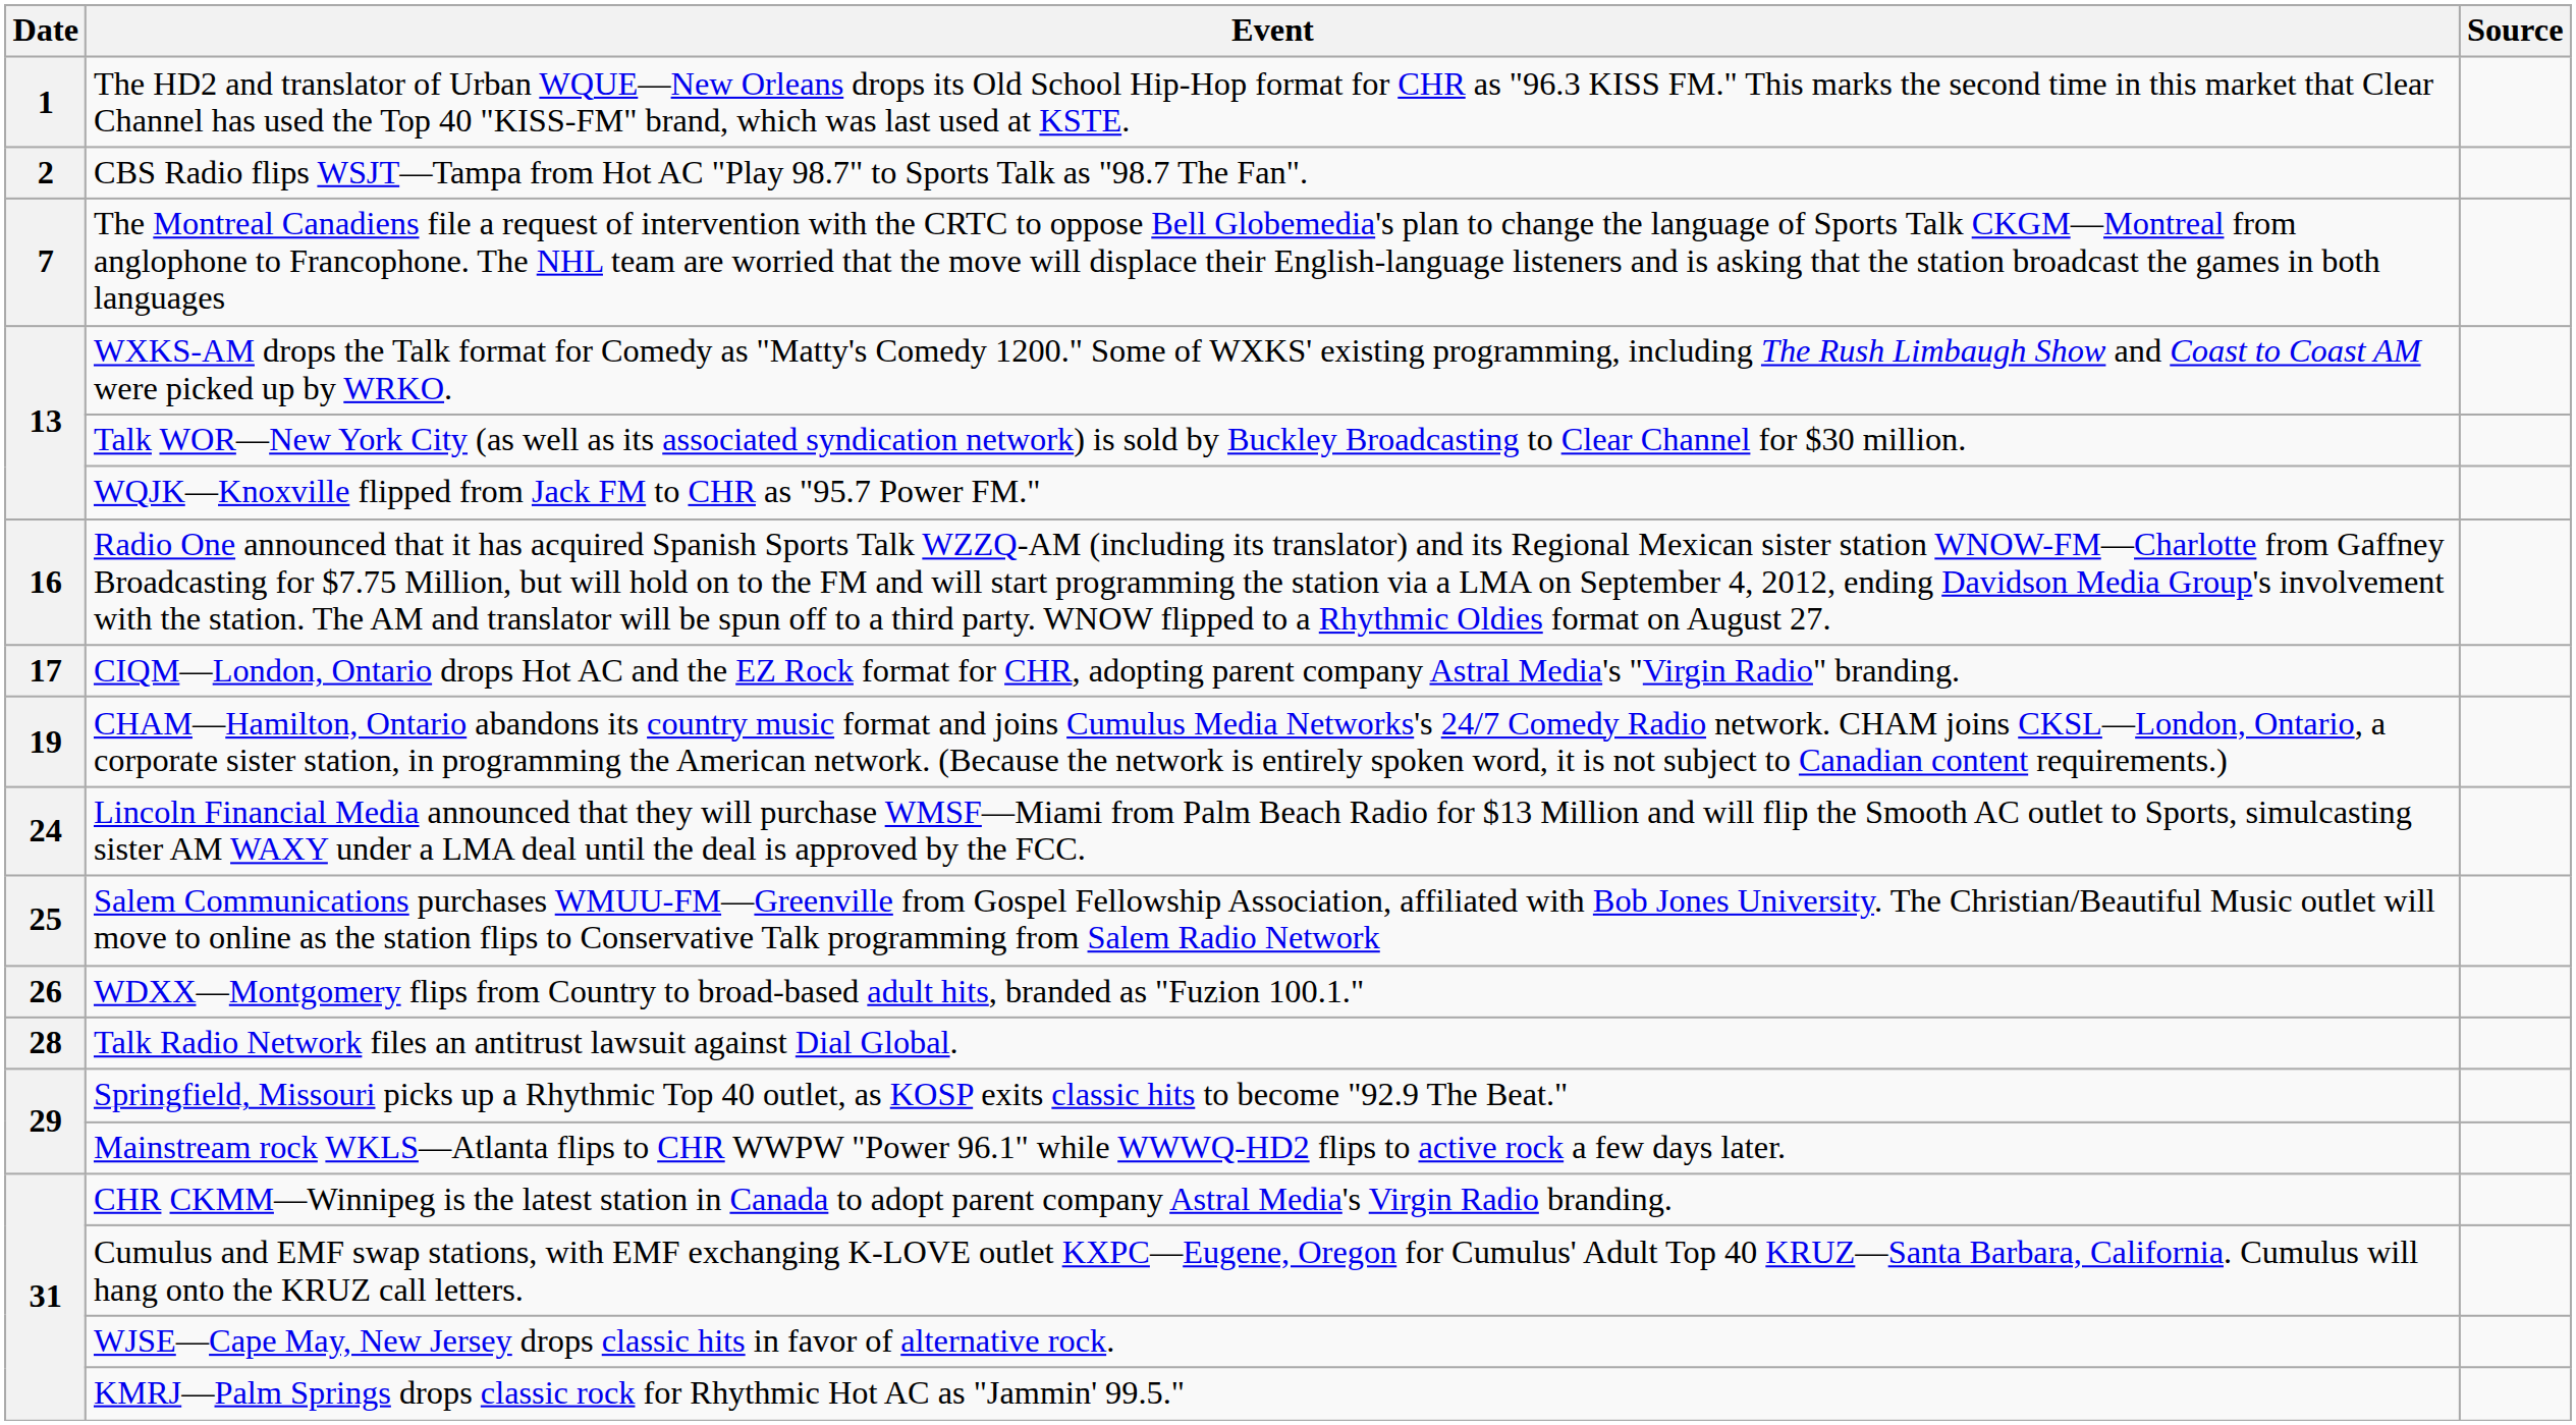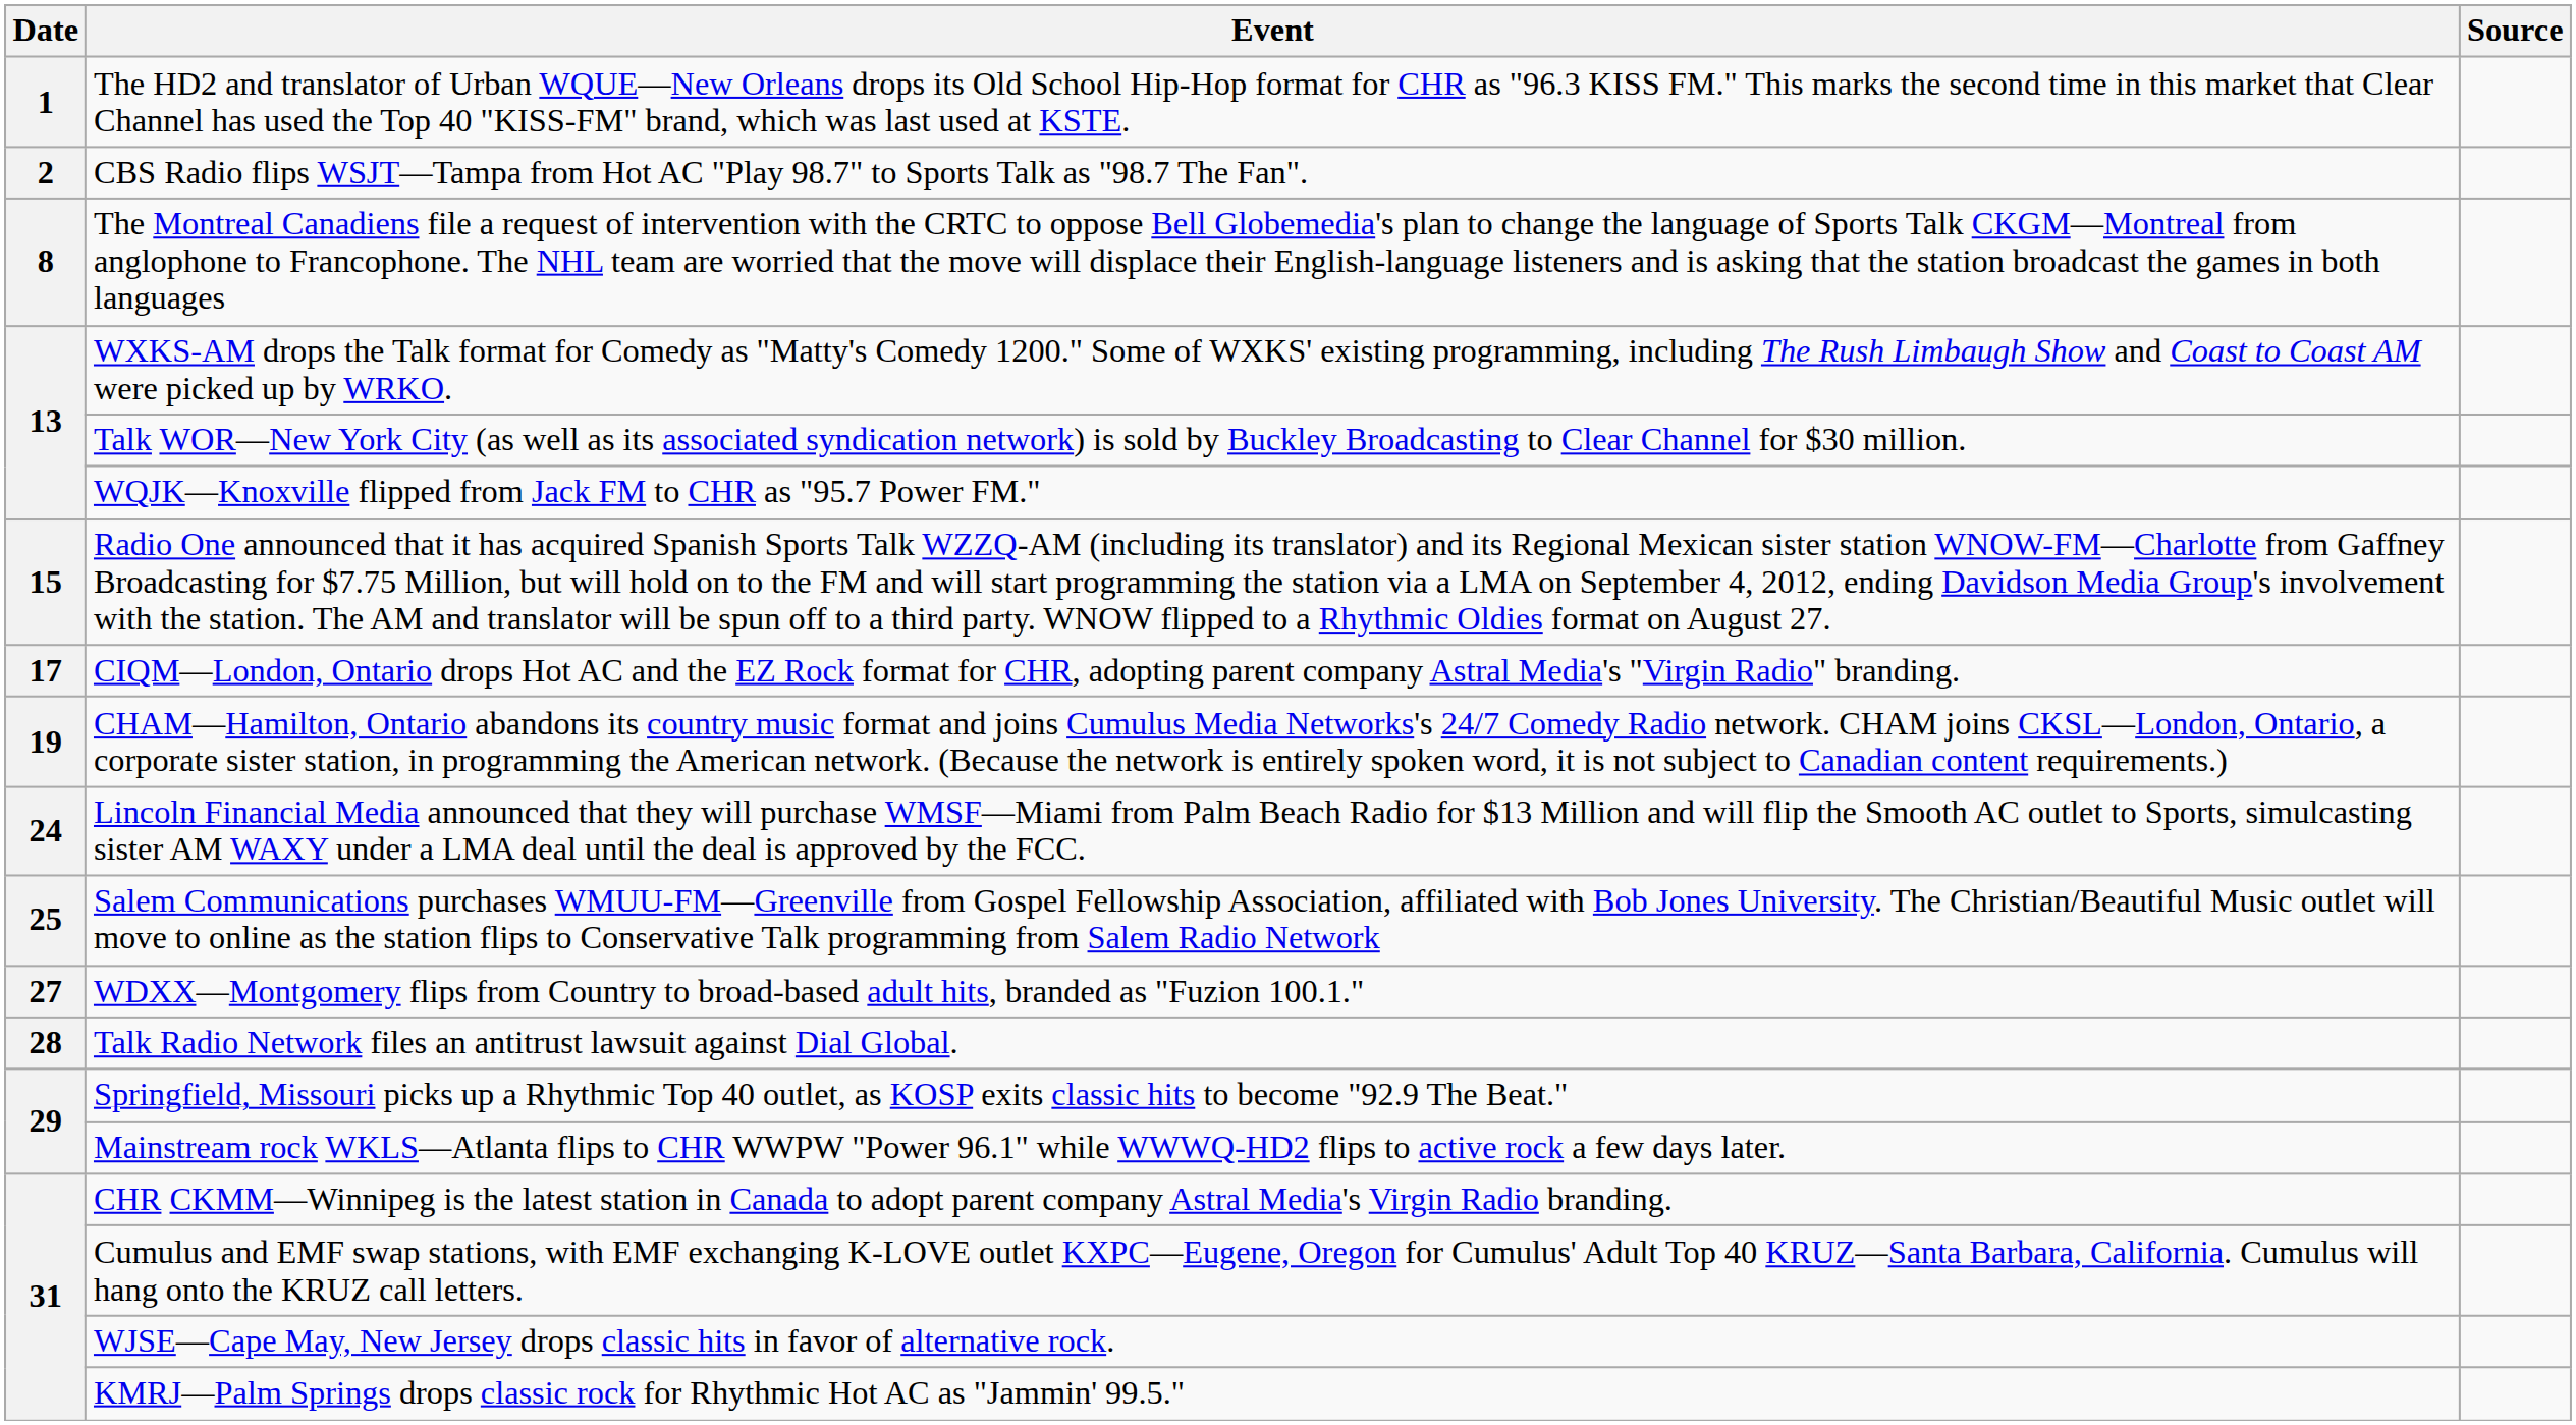row 4 | Date: 7 -> 8
row 8 | Date: 16 -> 15
row 13 | Date: 26 -> 27
